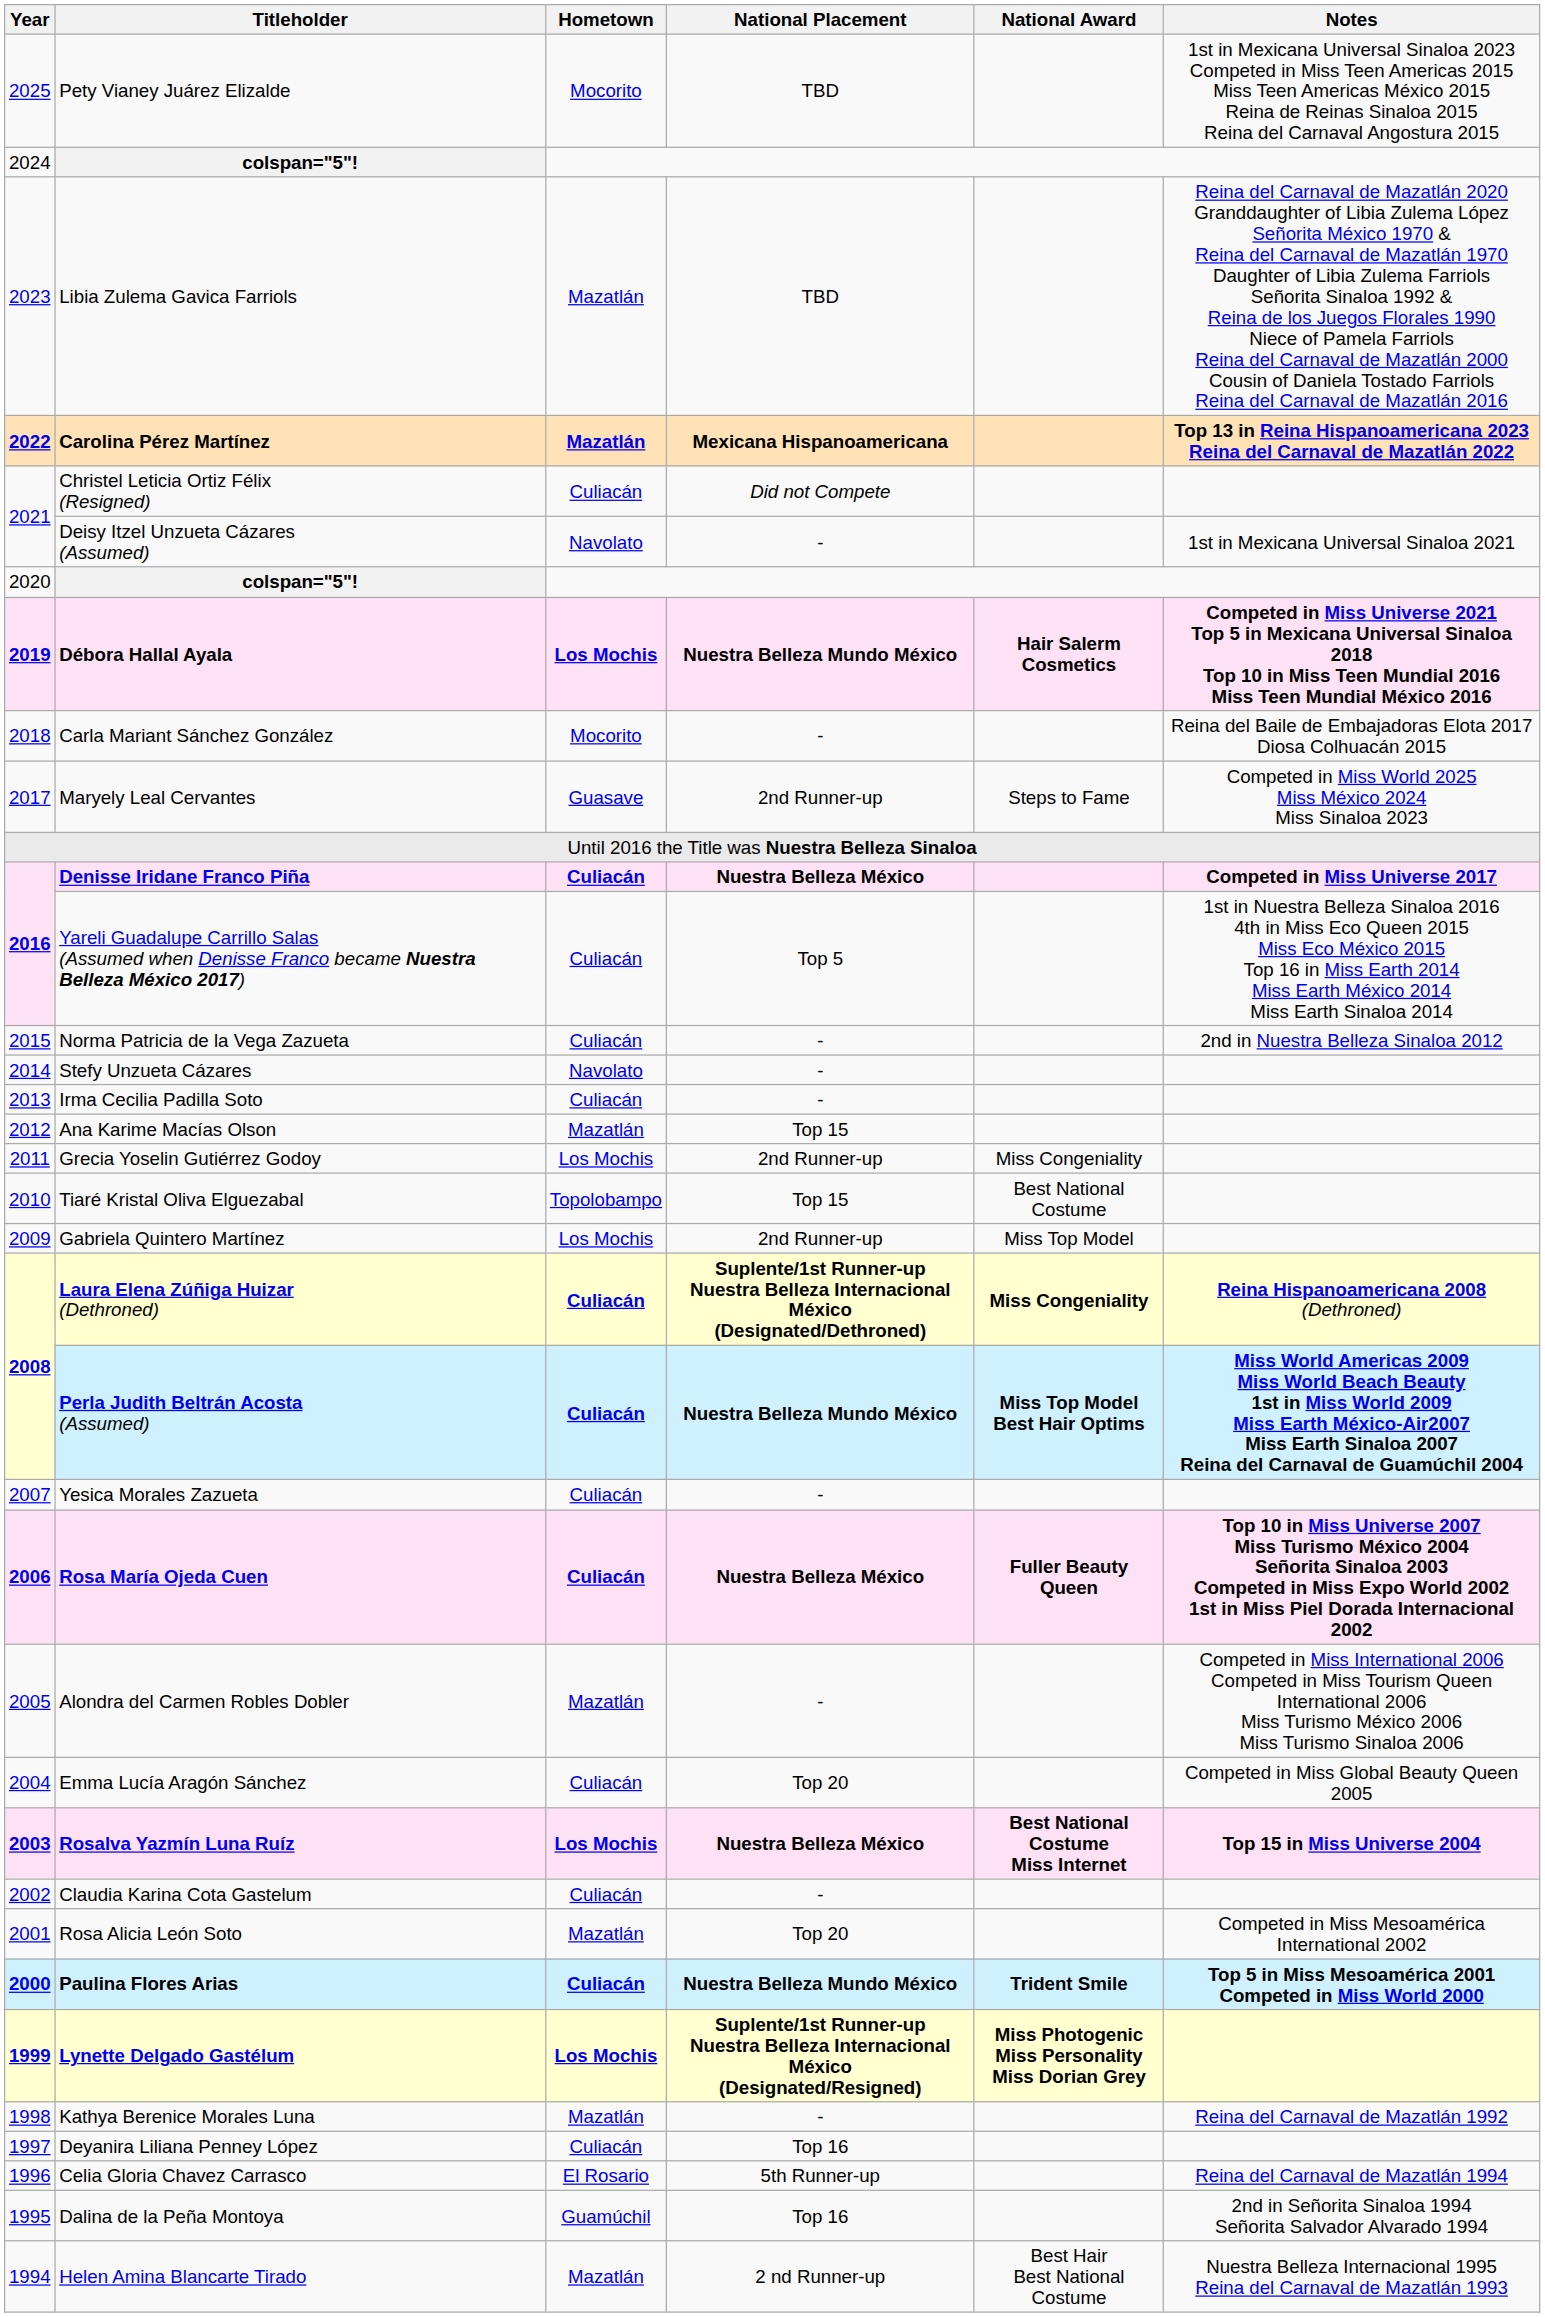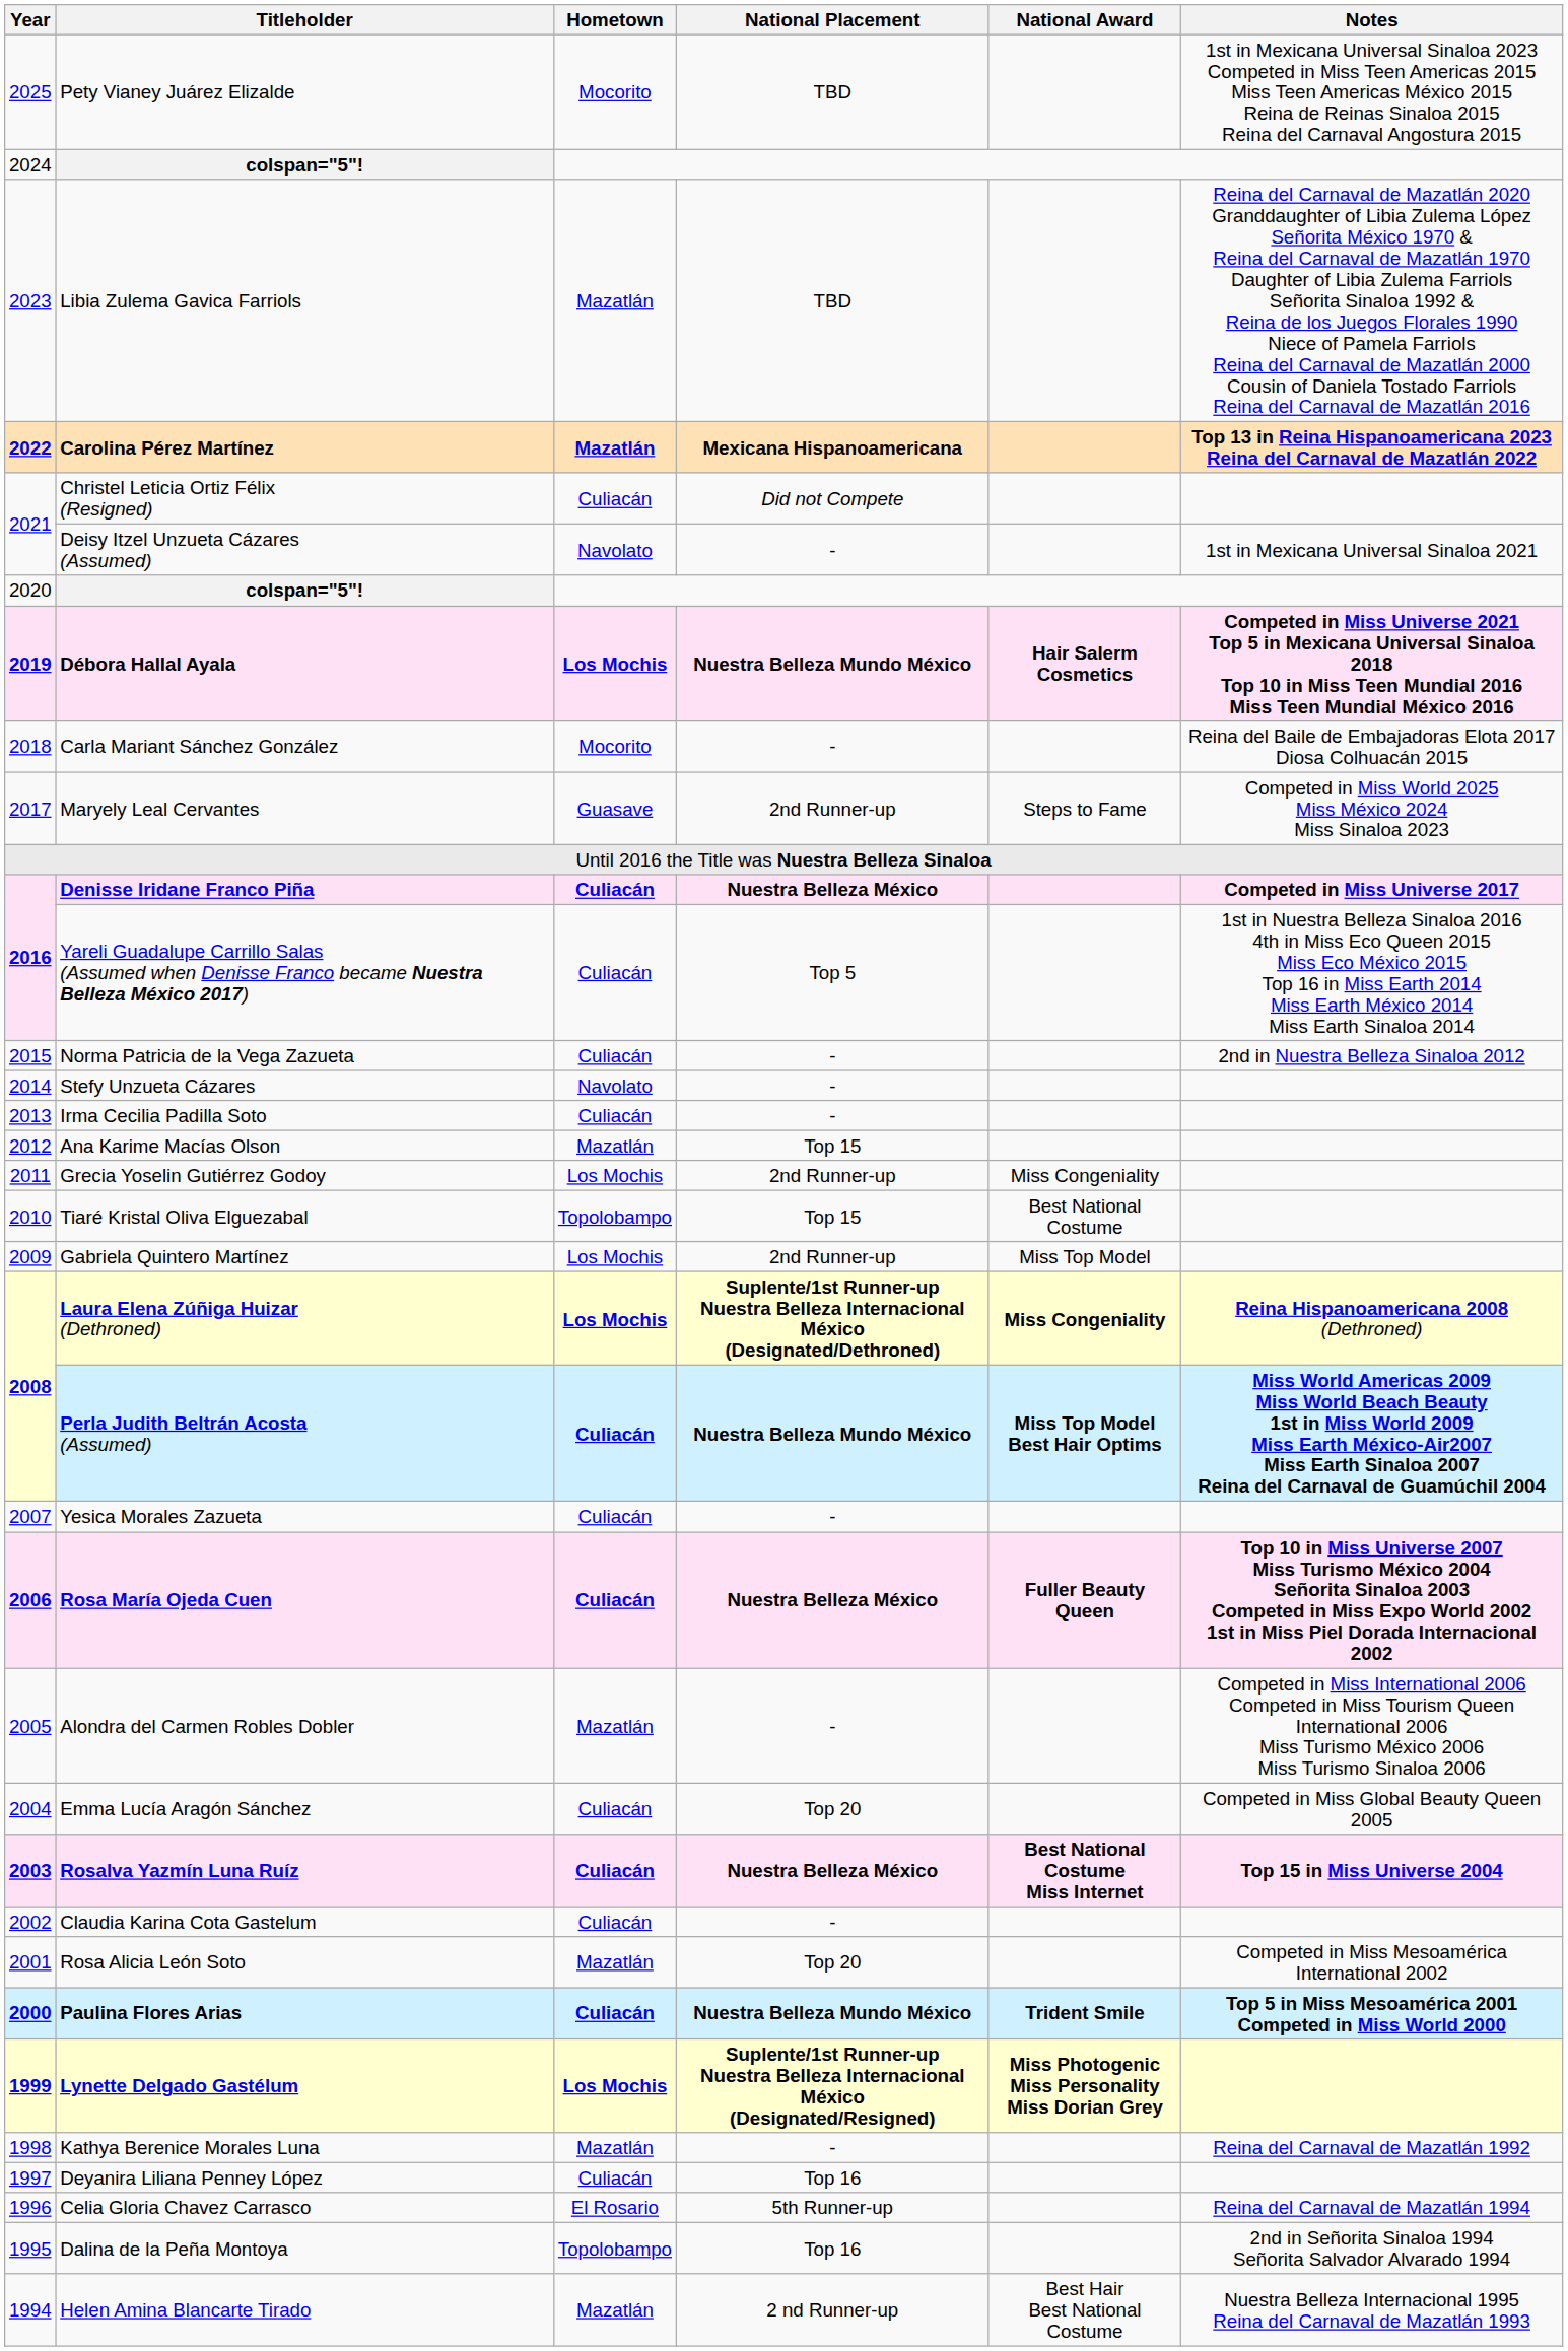Laura Elena Zúñiga Huizar (Dethroned) | Hometown: Culiacán -> Los Mochis
Rosalva Yazmín Luna Ruíz | Hometown: Los Mochis -> Culiacán
Dalina de la Peña Montoya | Hometown: Guamúchil -> Topolobampo
